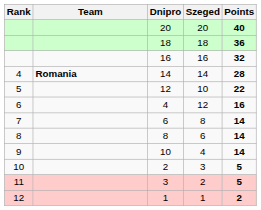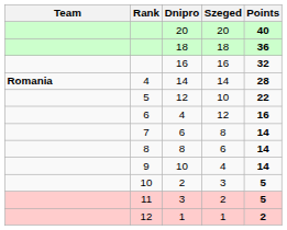columns swapped: Rank <-> Team
